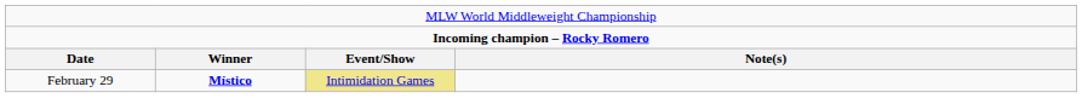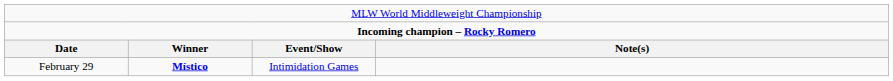February 29 | column 3: khaki background -> no background
